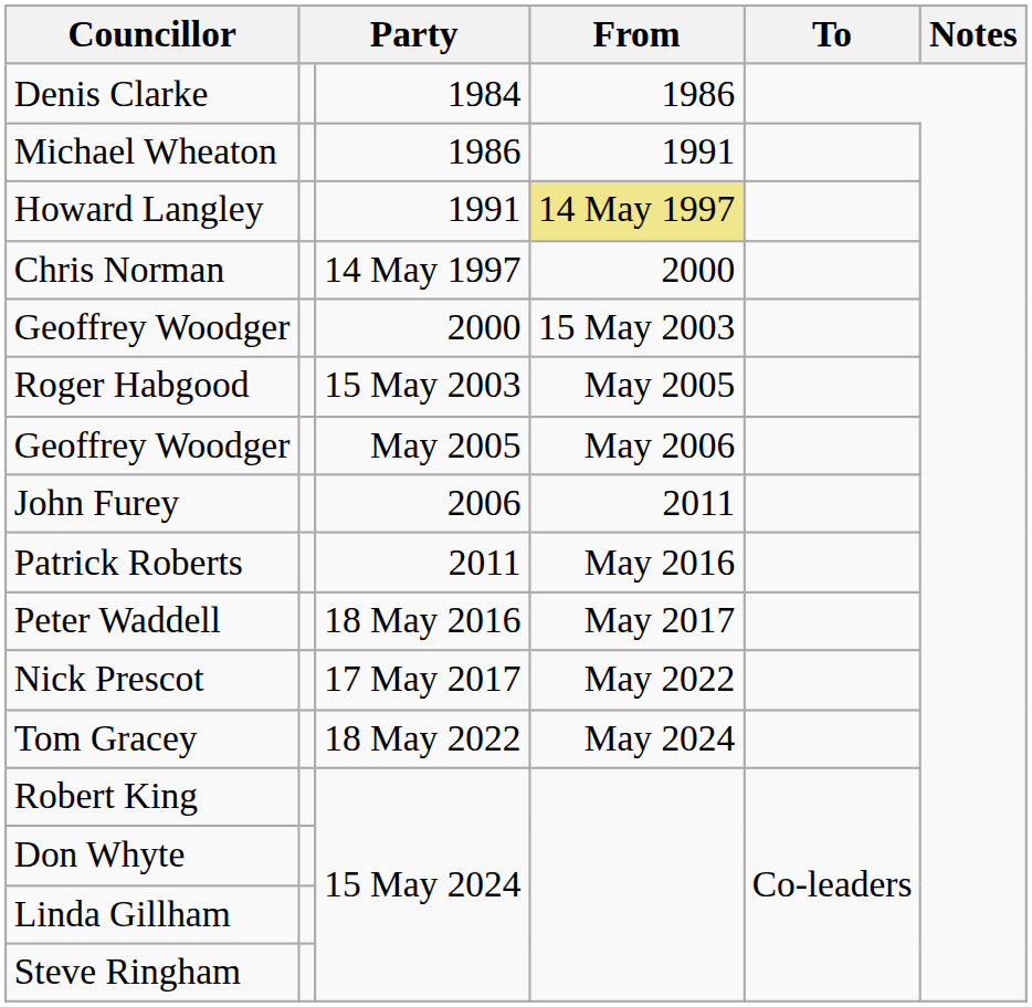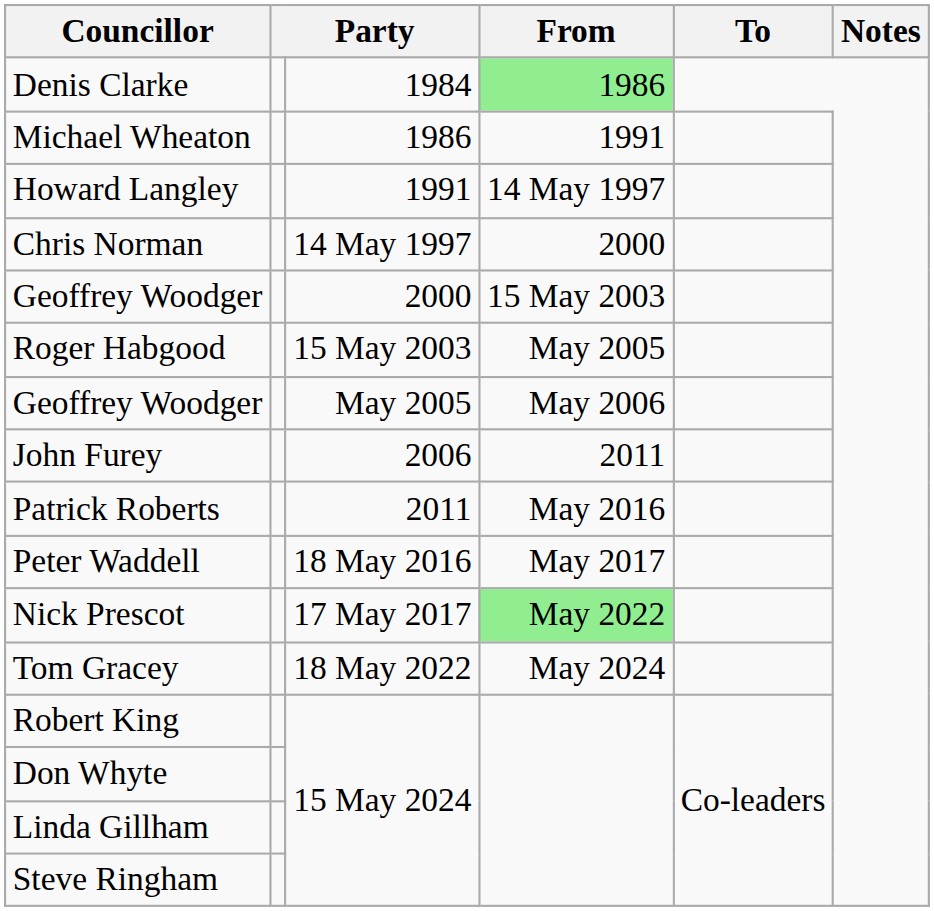Denis Clarke | From: no background -> lightgreen background
Howard Langley | From: khaki background -> no background
Nick Prescot | From: no background -> lightgreen background
